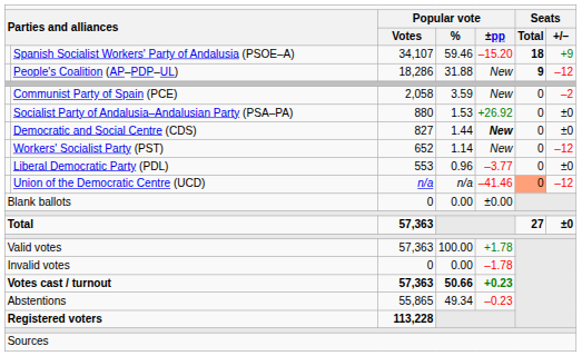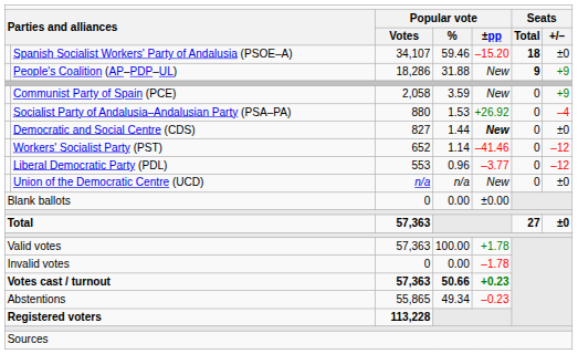Spanish Socialist Workers' Party of Andalusia (PSOE–A) | column 7: +9 -> ±0
People's Coalition (AP–PDP–UL) | column 7: –12 -> +9
Communist Party of Spain (PCE) | column 7: –2 -> +9
Socialist Party of Andalusia–Andalusian Party (PSA–PA) | column 7: ±0 -> –4
Workers' Socialist Party (PST) | column 5: New -> –41.46
Liberal Democratic Party (PDL) | column 7: ±0 -> –12
Union of the Democratic Centre (UCD) | column 5: –41.46 -> New
Union of the Democratic Centre (UCD) | column 6: lightsalmon background -> no background
Union of the Democratic Centre (UCD) | column 7: –12 -> ±0
